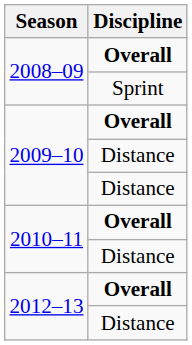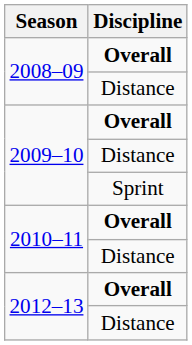row 3 | Discipline: Sprint -> Distance
row 6 | Discipline: Distance -> Sprint
